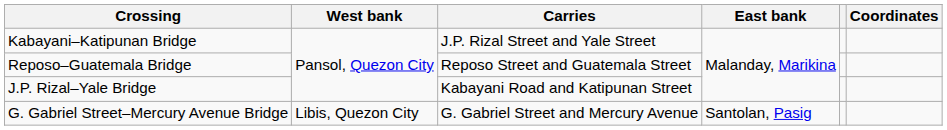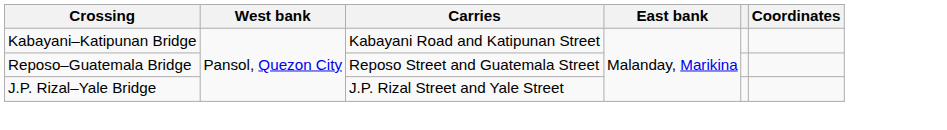Kabayani–Katipunan Bridge | Carries: J.P. Rizal Street and Yale Street -> Kabayani Road and Katipunan Street
J.P. Rizal–Yale Bridge | Carries: Kabayani Road and Katipunan Street -> J.P. Rizal Street and Yale Street
- row: G. Gabriel Street–Mercury Avenue Bridge | Libis, Quezon City | G. Gabriel Street and Mercury Avenue | Santolan, Pasig
